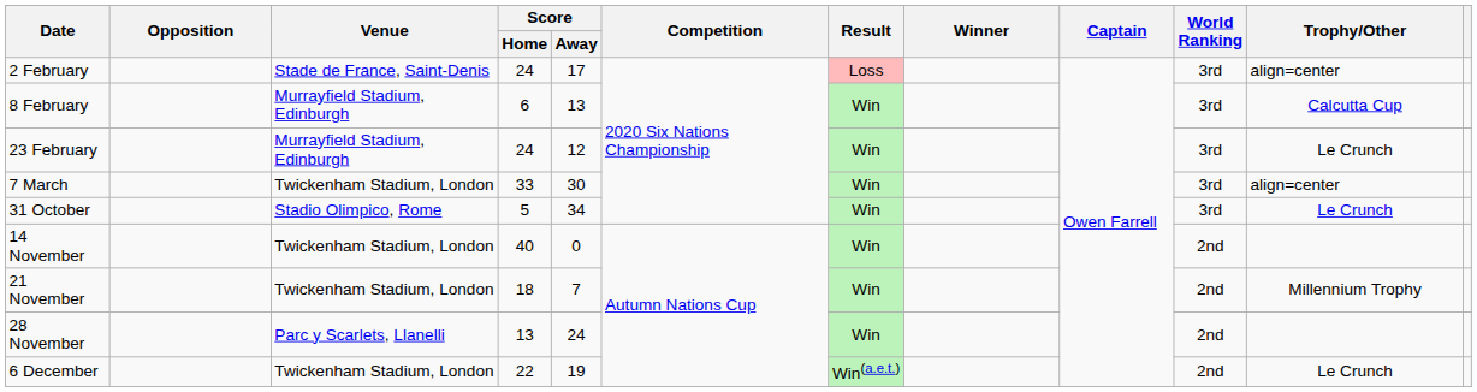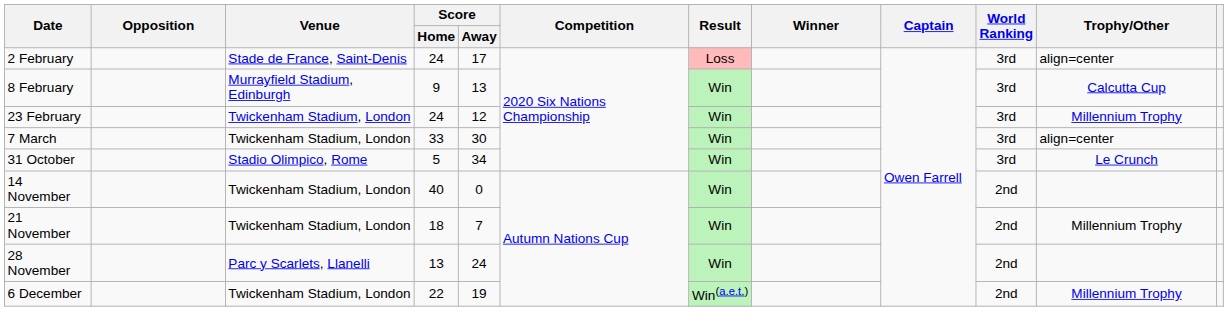8 February | Score / Home: 6 -> 9
23 February | Venue: Murrayfield Stadium, Edinburgh -> Twickenham Stadium, London
23 February | Trophy/Other: Le Crunch -> Millennium Trophy
6 December | Trophy/Other: Le Crunch -> Millennium Trophy
